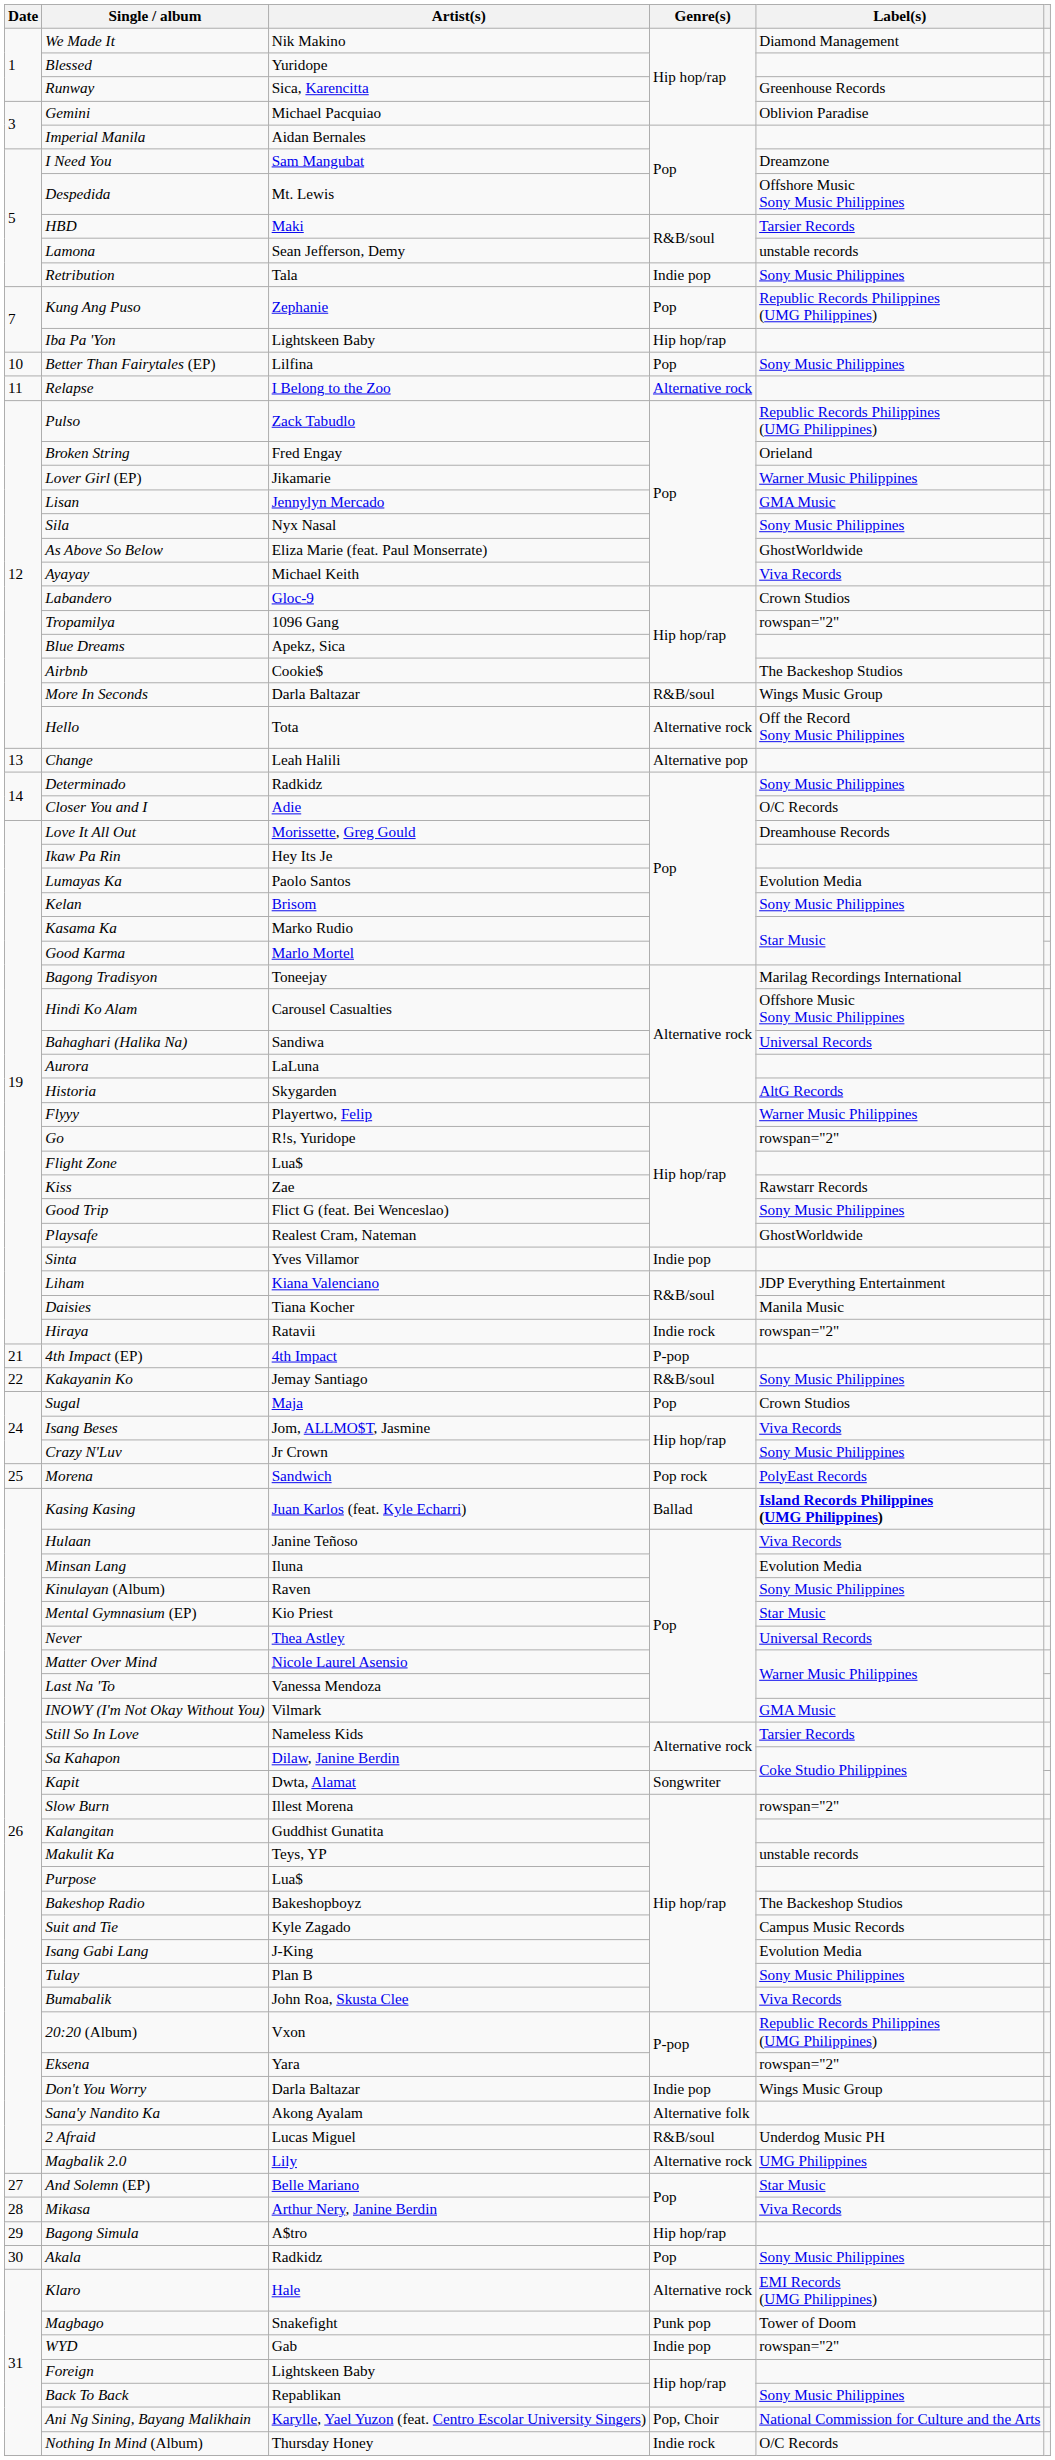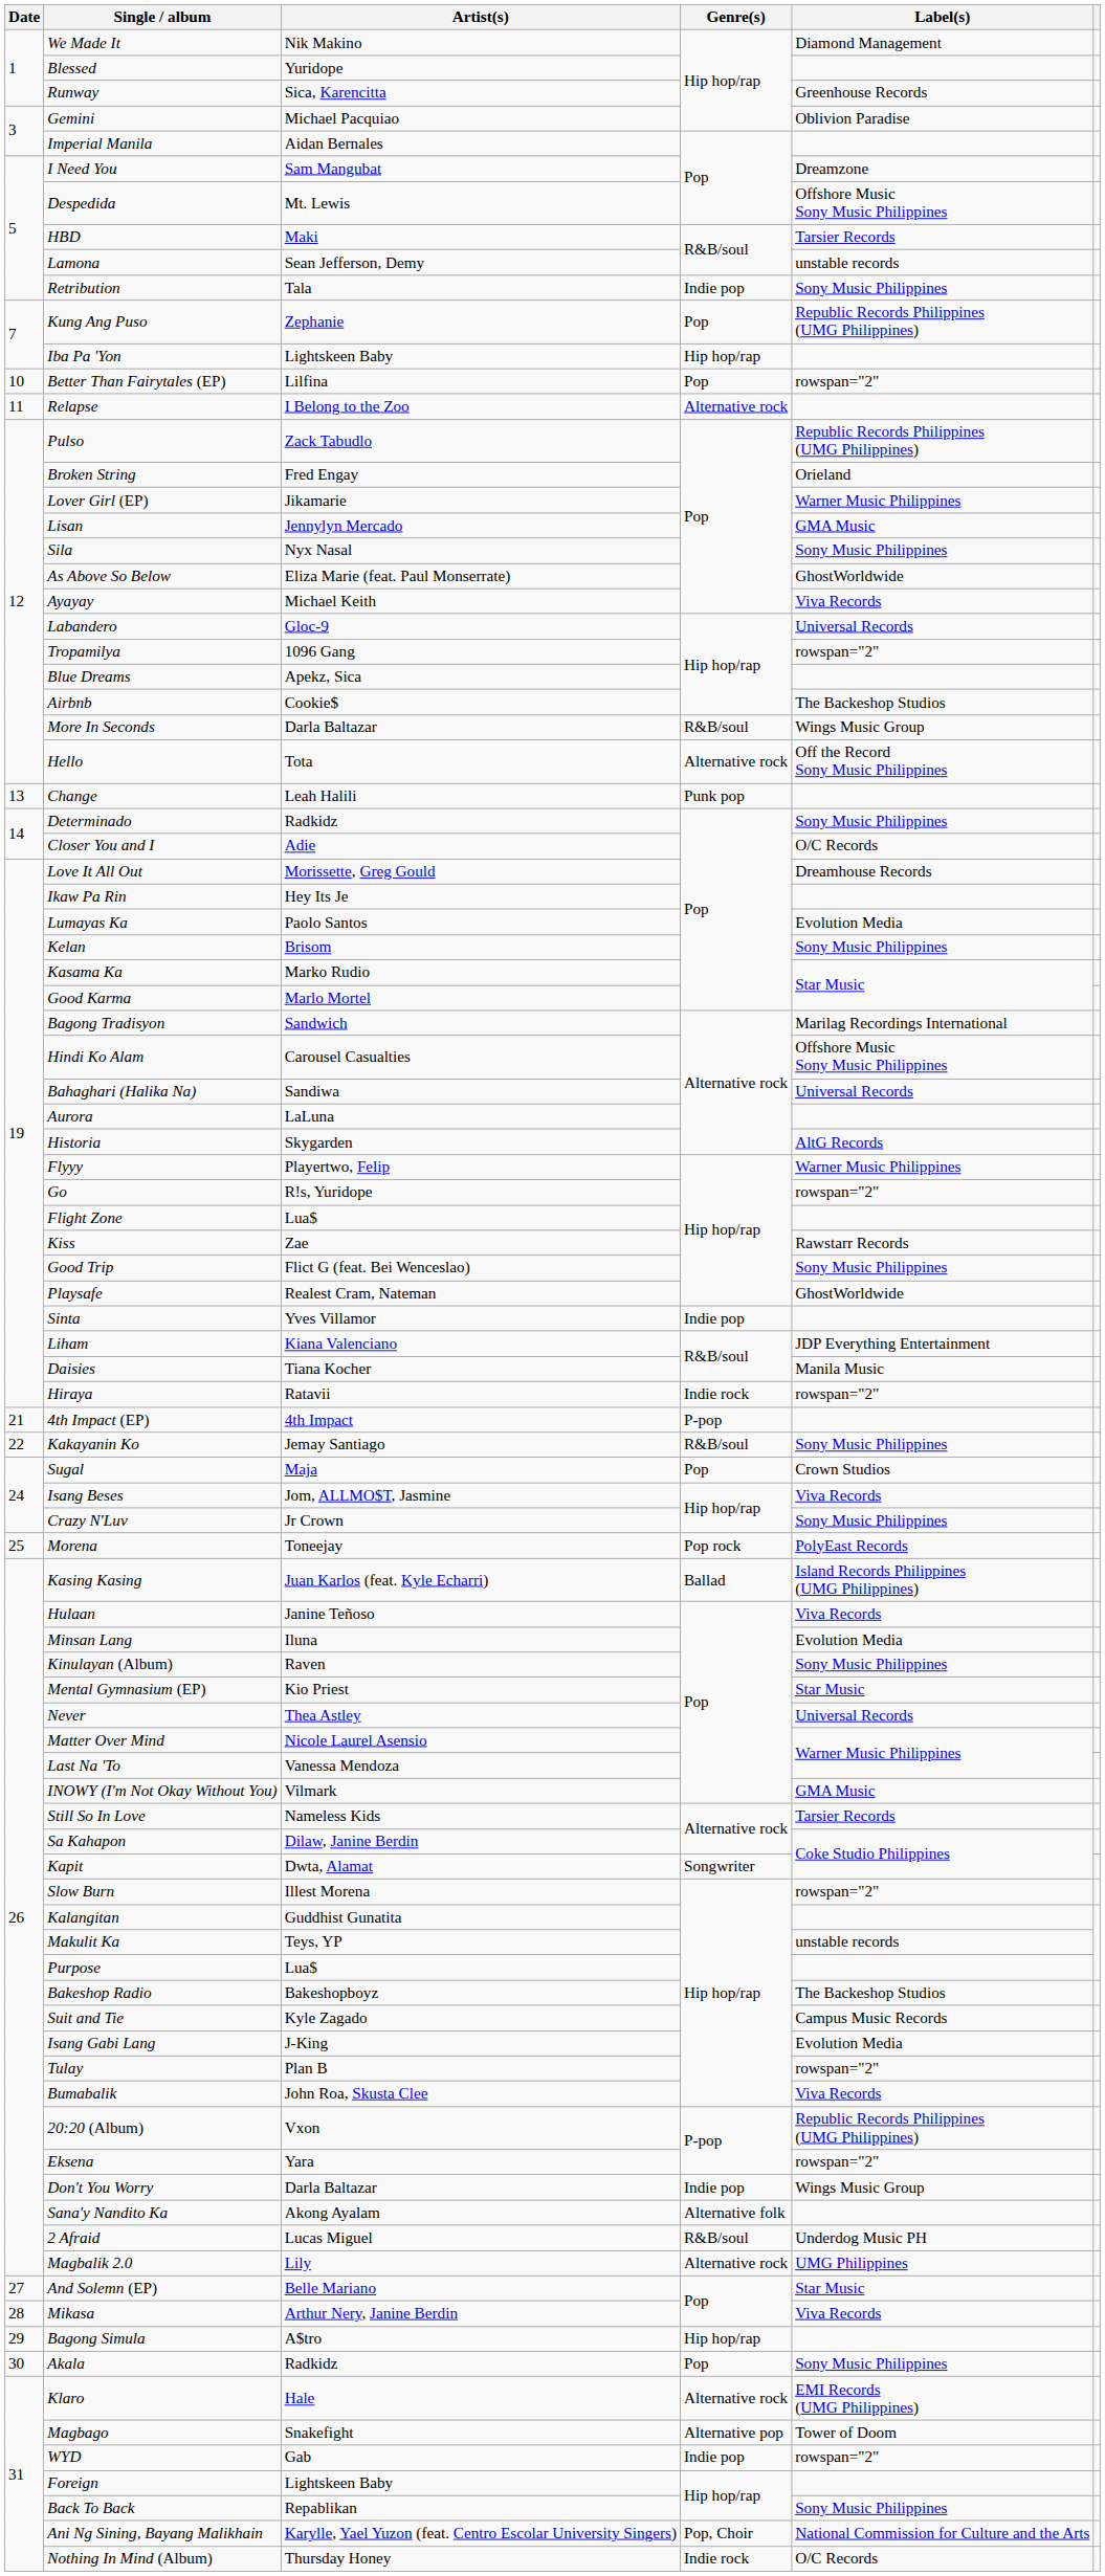Better Than Fairytales (EP) | Label(s): Sony Music Philippines -> rowspan="2"
Labandero | Label(s): Crown Studios -> Universal Records
Change | Genre(s): Alternative pop -> Punk pop
Bagong Tradisyon | Artist(s): Toneejay -> Sandwich
Morena | Artist(s): Sandwich -> Toneejay
Kasing Kasing | Label(s): bold -> normal
Tulay | Label(s): Sony Music Philippines -> rowspan="2"
Magbago | Genre(s): Punk pop -> Alternative pop
